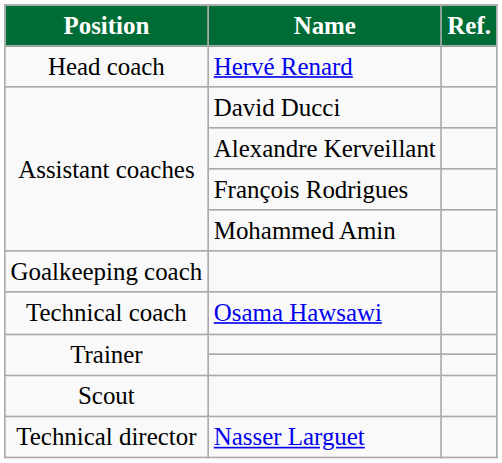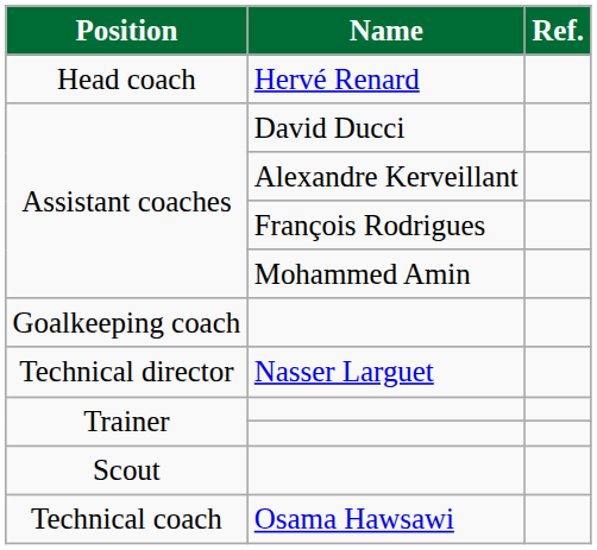rows swapped: Osama Hawsawi <-> Nasser Larguet
